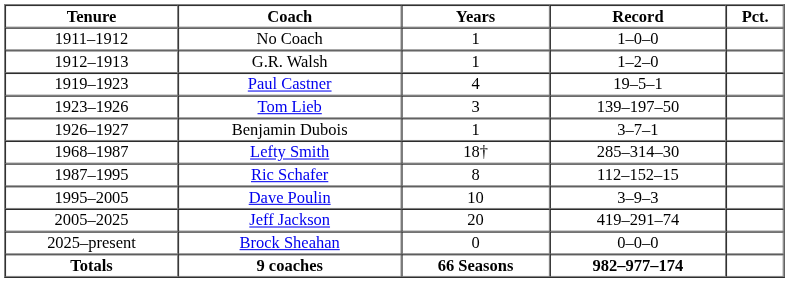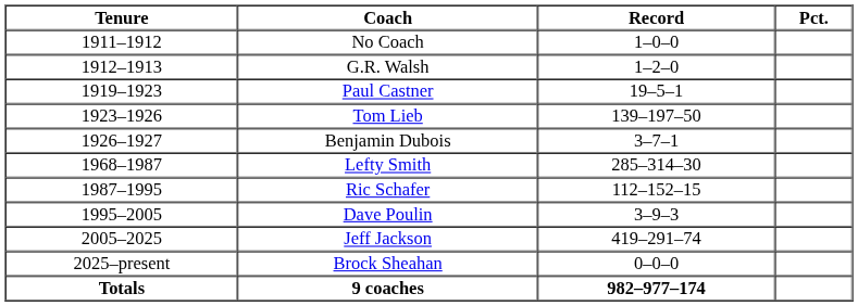- column: Years | 1 | 1 | 4 | 3 | 1 | 18† | 8 | 10 | 20 | 0 | 66 Seasons
